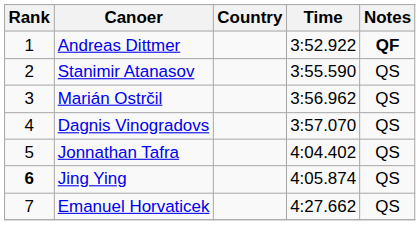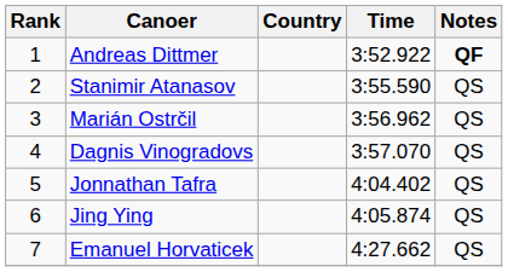Jing Ying | Rank: bold -> normal
